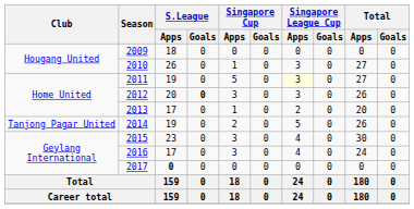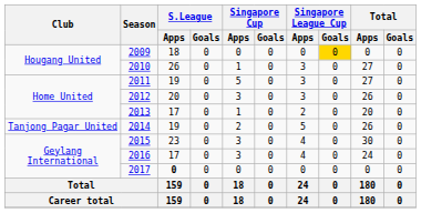2009 | Singapore League Cup / Goals: no background -> gold background
2011 | Singapore League Cup / Apps: lightyellow background -> no background
2012 | S.League / Goals: bold -> normal
